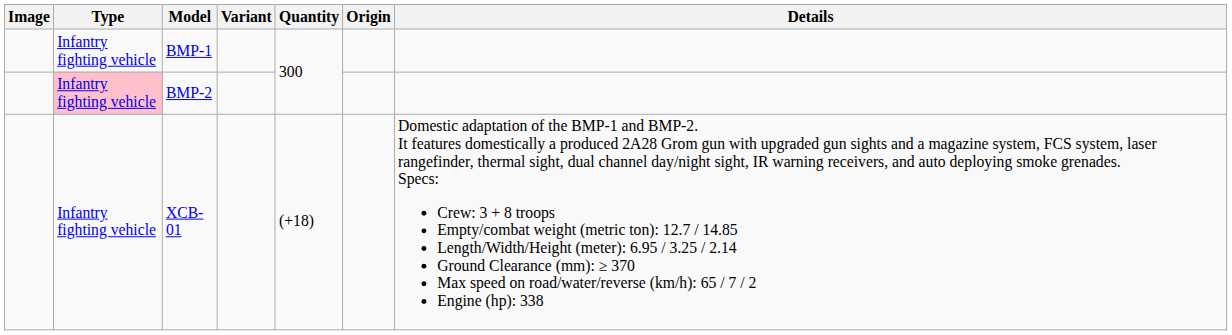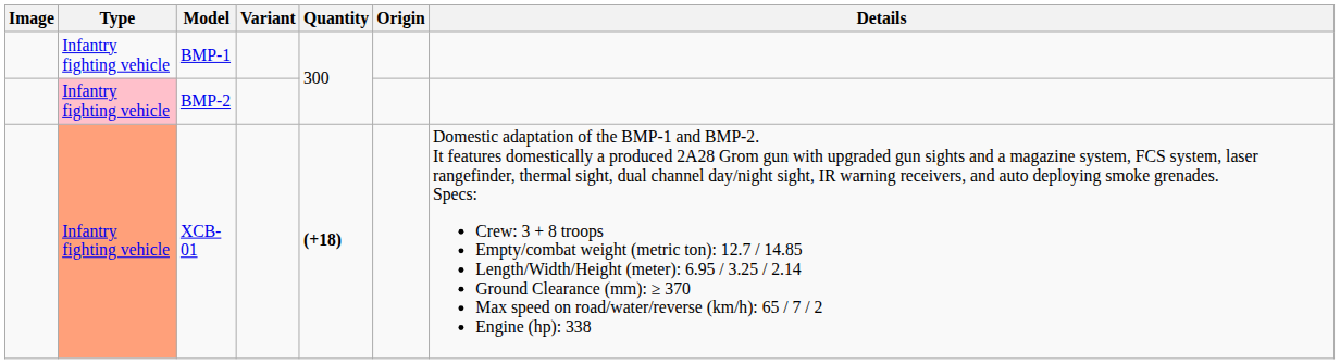XCB-01 | Type: no background -> lightsalmon background
XCB-01 | Quantity: normal -> bold
